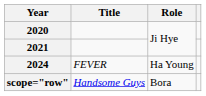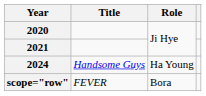2024 | Title: FEVER -> Handsome Guys
scope="row" | Title: Handsome Guys -> FEVER
